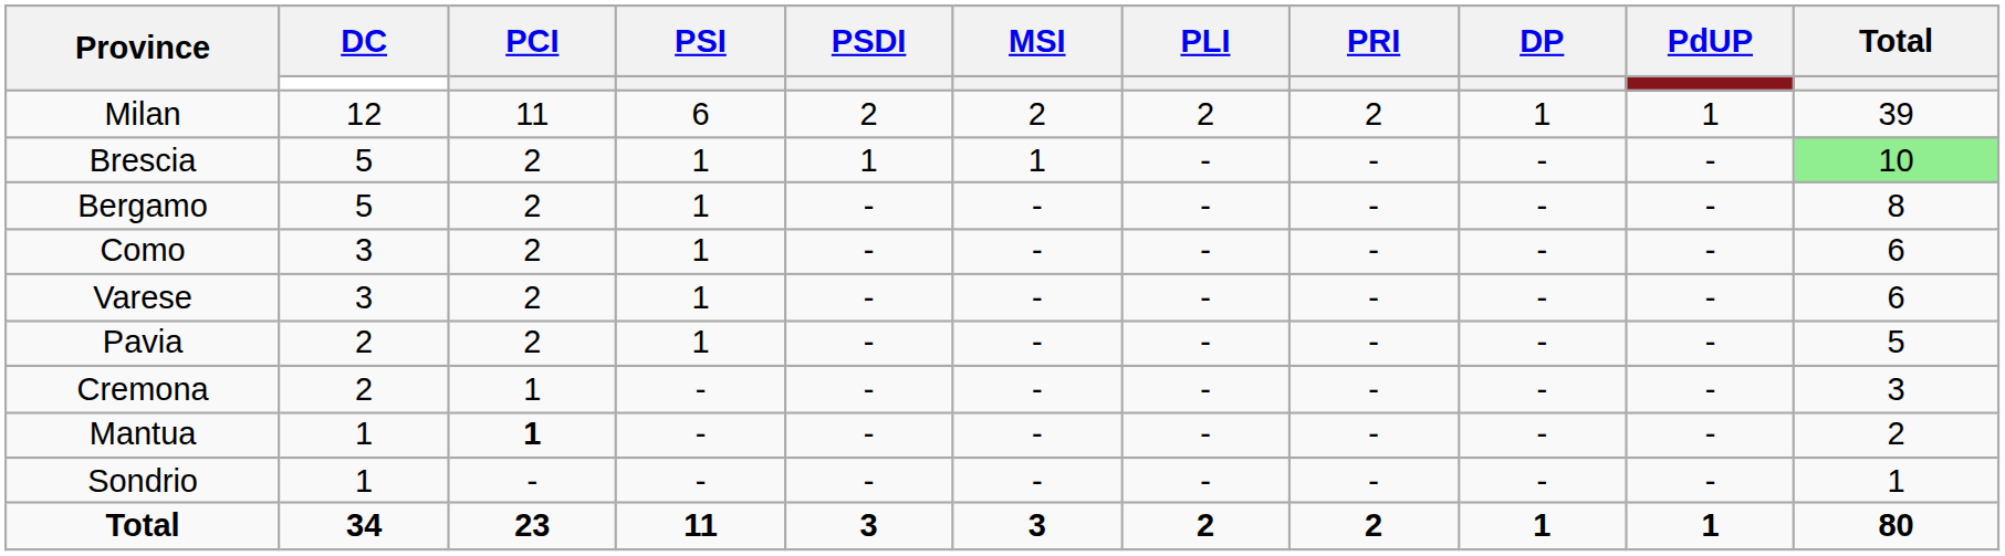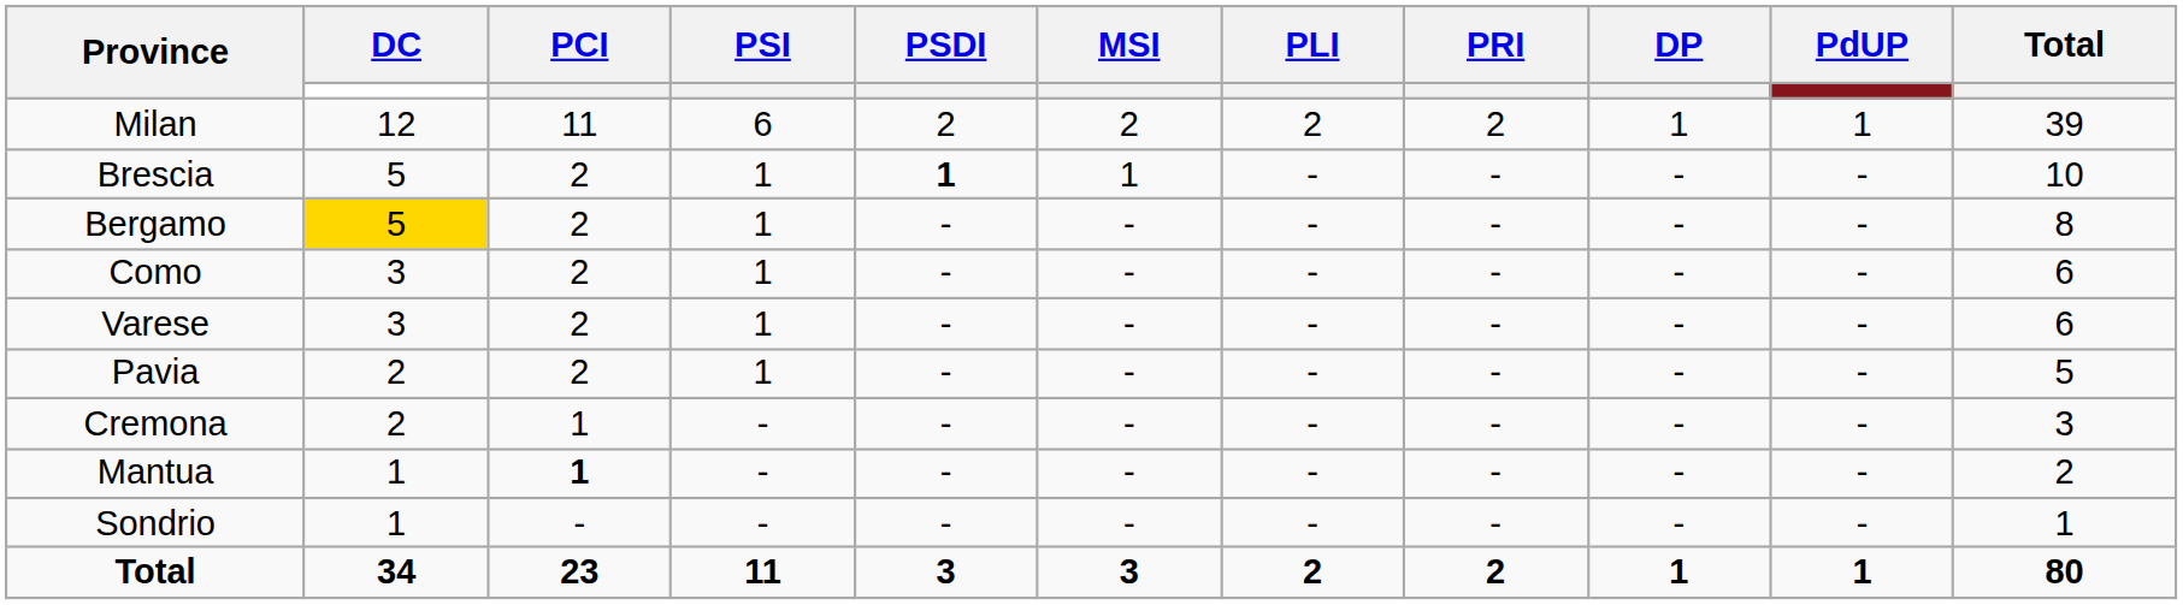Brescia | PSDI: normal -> bold
Brescia | Total: lightgreen background -> no background
Bergamo | DC: no background -> gold background
